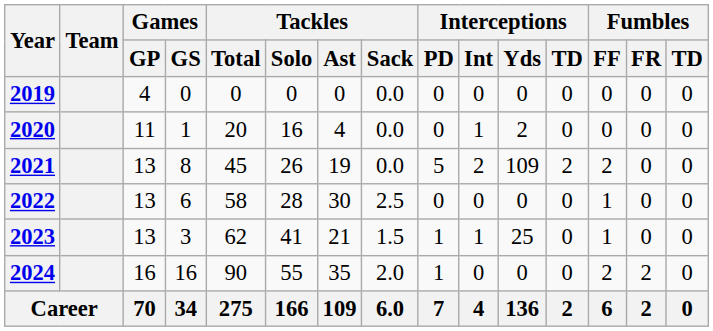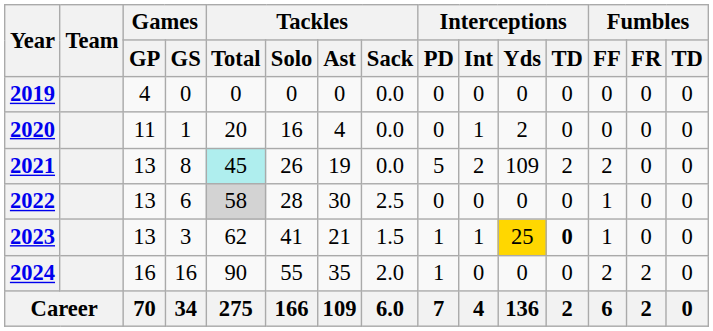2021 | Tackles / Total: no background -> paleturquoise background
2022 | Tackles / Total: no background -> lightgrey background
2023 | Interceptions / Yds: no background -> gold background
2023 | Interceptions / TD: normal -> bold
